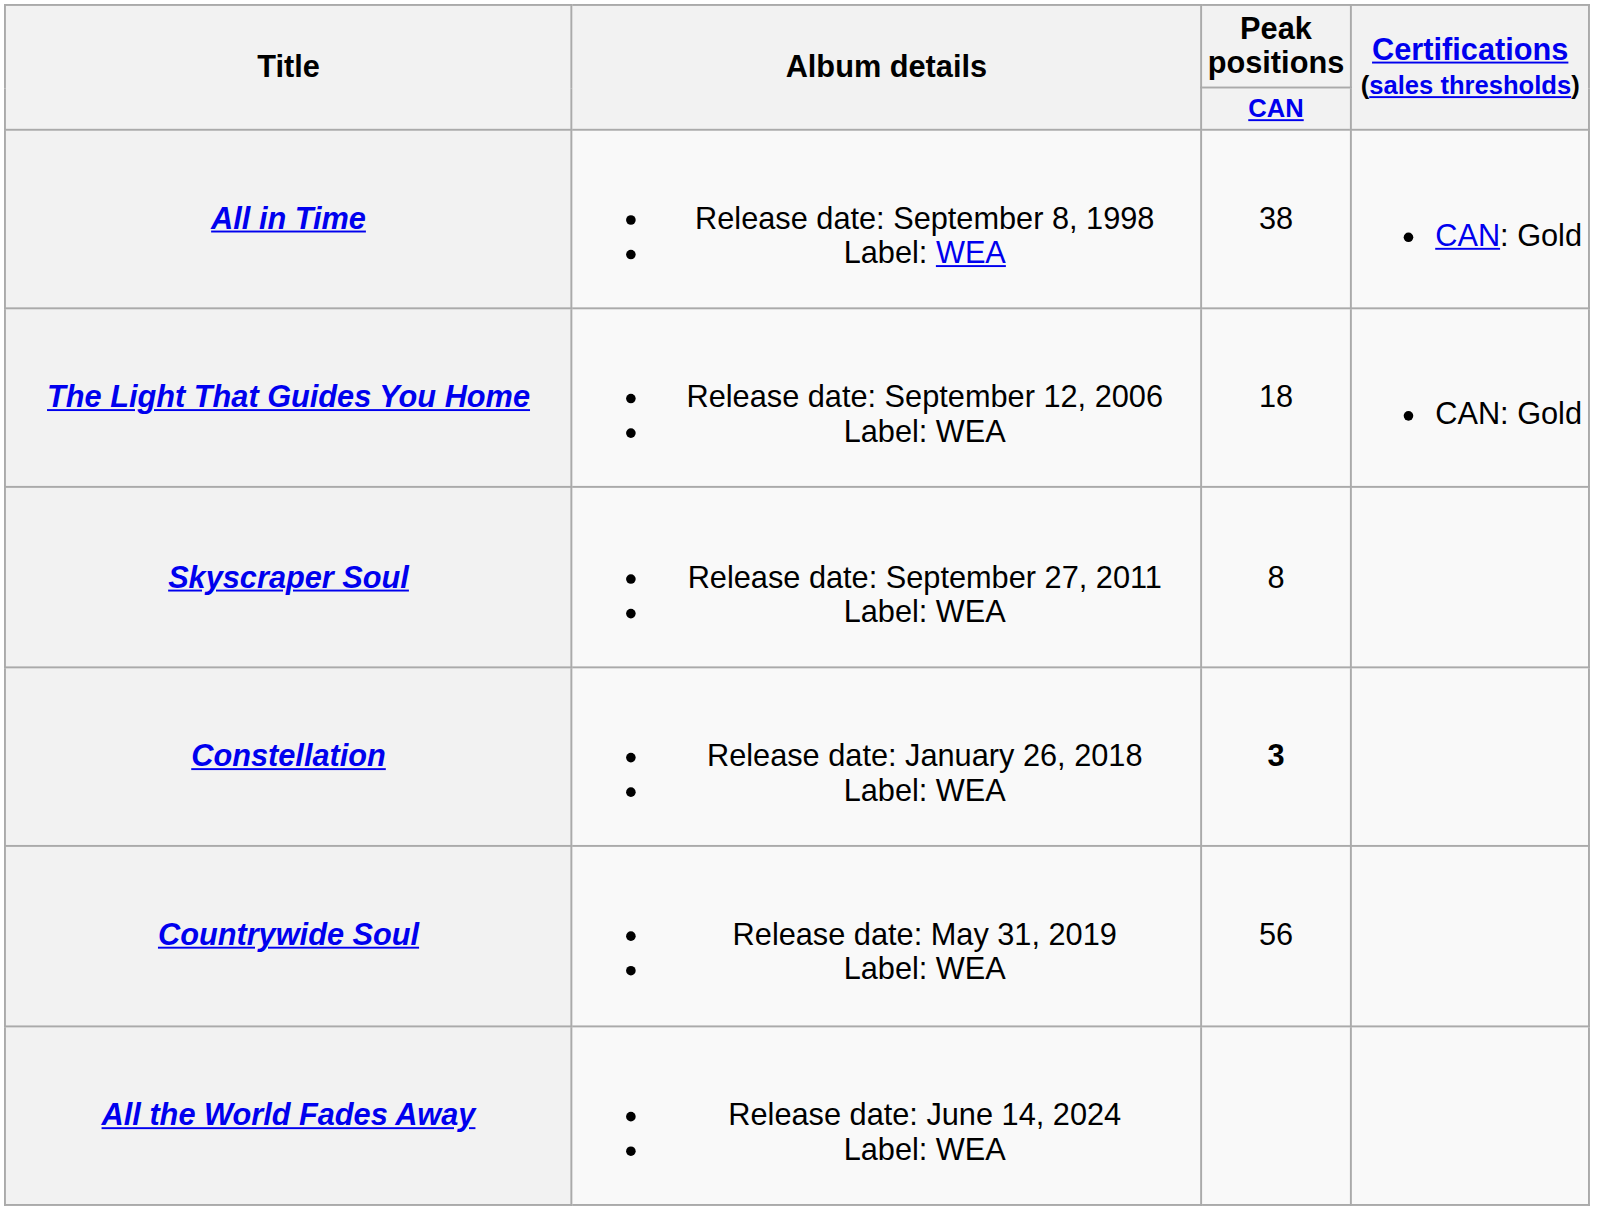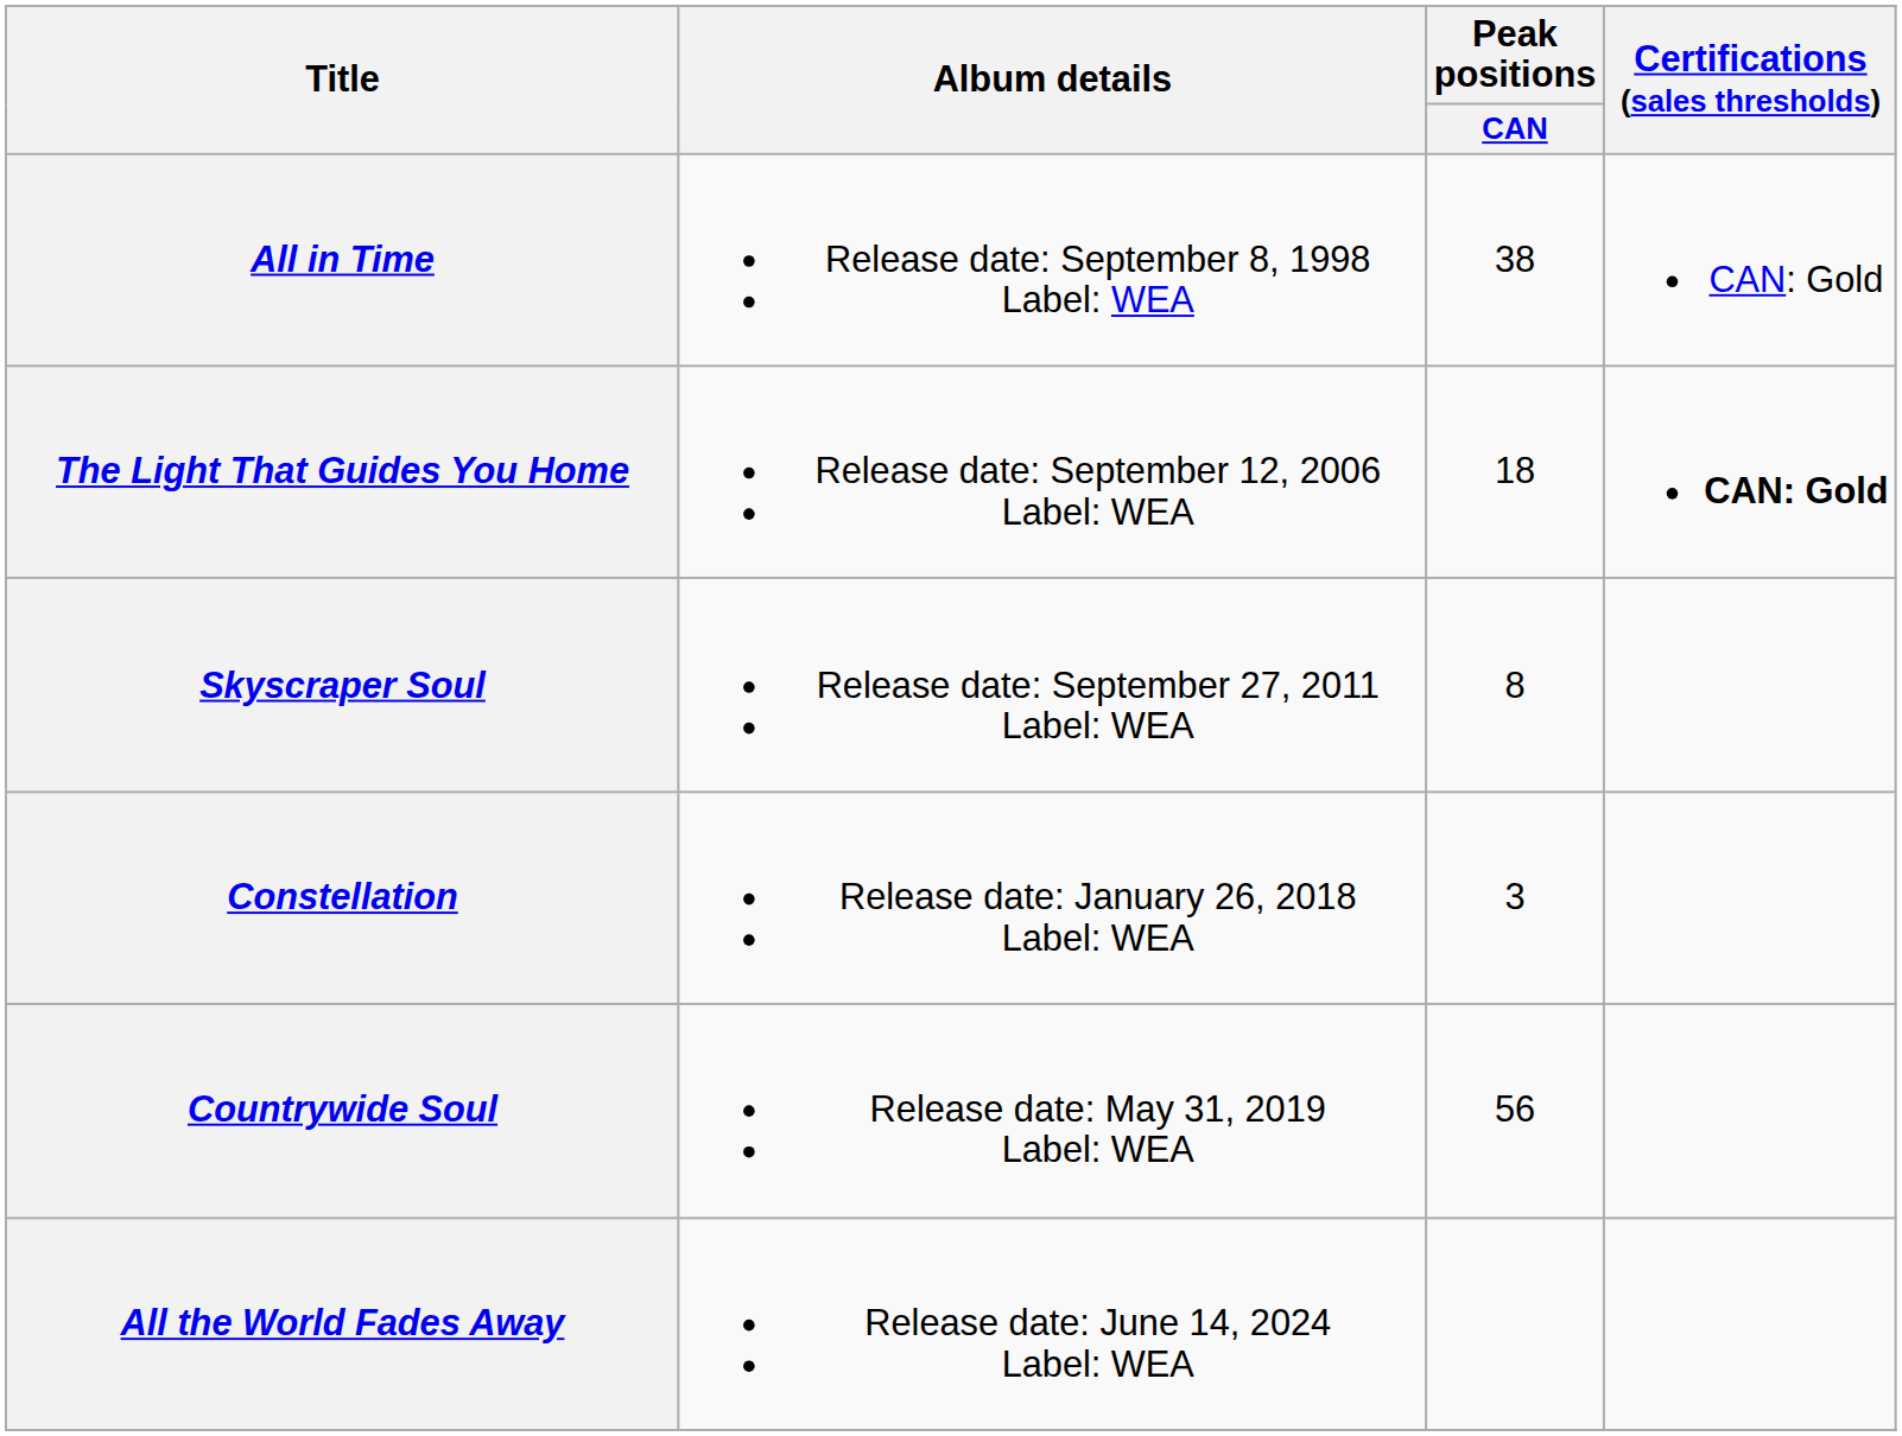The Light That Guides You Home | Certifications (sales thresholds): normal -> bold
Constellation | Peak positions / CAN: bold -> normal
